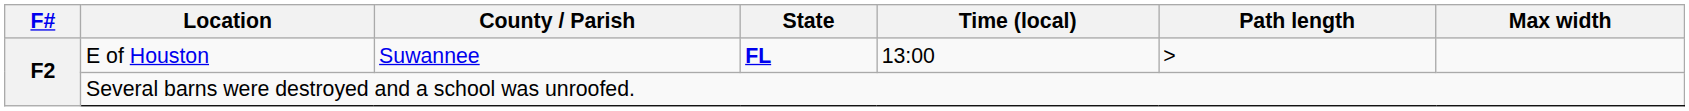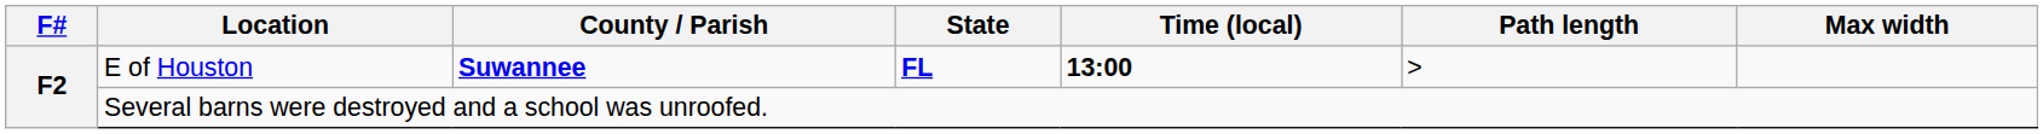E of Houston | County / Parish: normal -> bold
E of Houston | Time (local): normal -> bold
